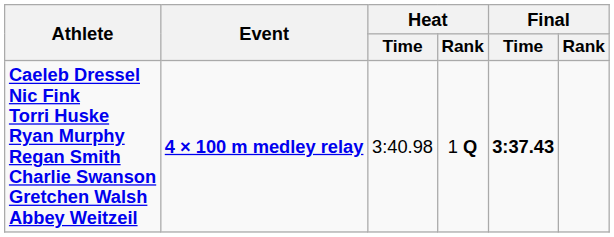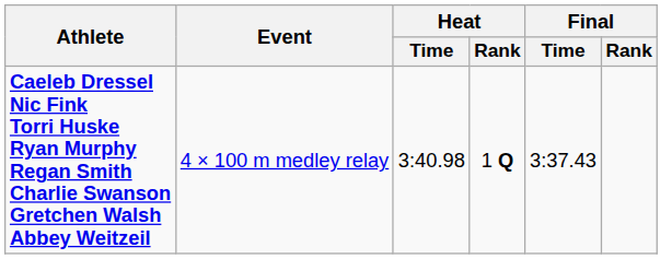row 3 | Event: bold -> normal
row 3 | Final / Time: bold -> normal
